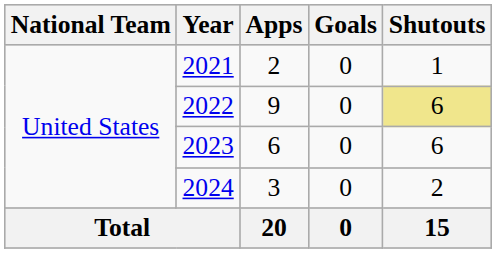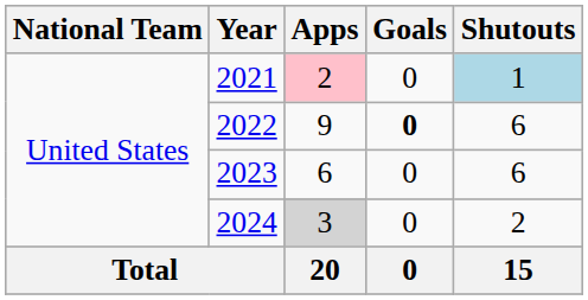2021 | Apps: no background -> pink background
2021 | Shutouts: no background -> lightblue background
2022 | Goals: normal -> bold
2022 | Shutouts: khaki background -> no background
2024 | Apps: no background -> lightgrey background
